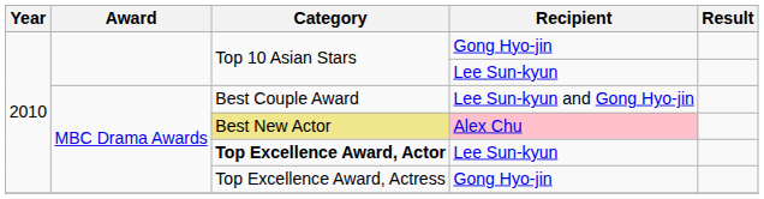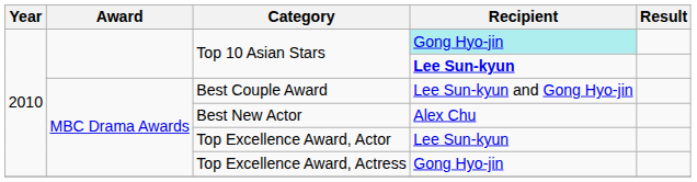Top 10 Asian Stars / Gong Hyo-jin | Recipient: no background -> paleturquoise background
Top 10 Asian Stars / Lee Sun-kyun | Recipient: normal -> bold
Best New Actor | Category: khaki background -> no background
Best New Actor | Recipient: pink background -> no background
Top Excellence Award, Actor | Category: bold -> normal
